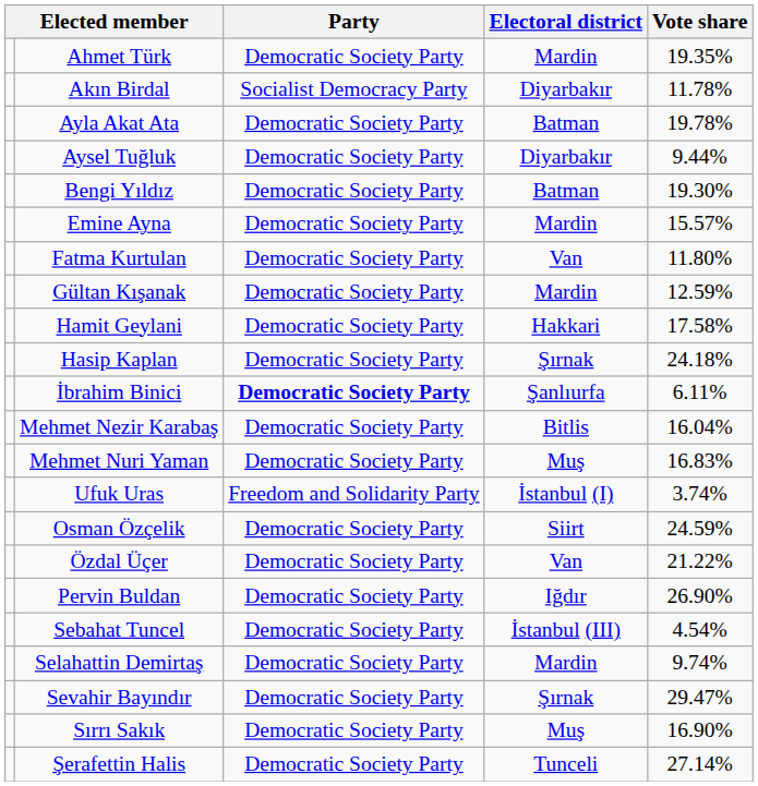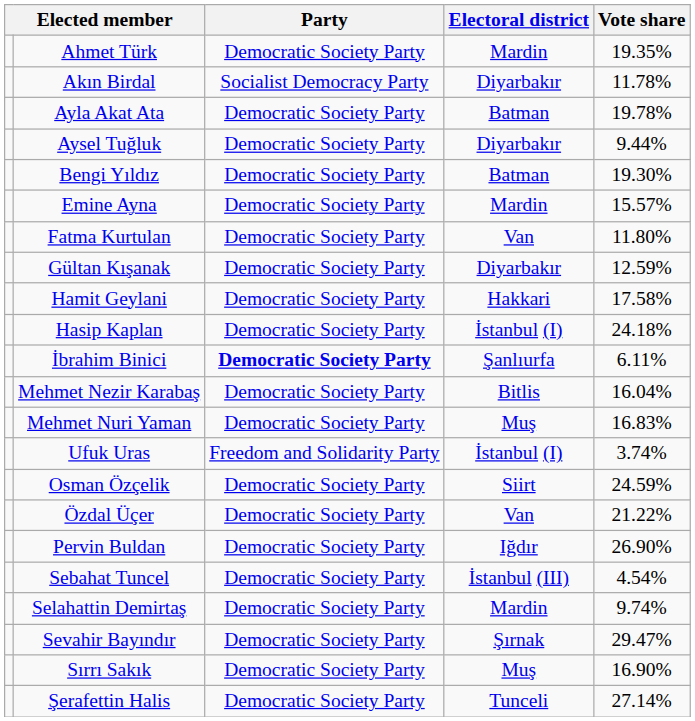Gültan Kışanak | Electoral district: Mardin -> Diyarbakır
Hasip Kaplan | Electoral district: Şırnak -> İstanbul (I)
